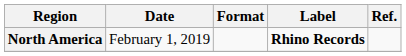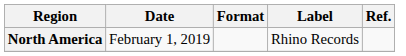North America | Label: bold -> normal
